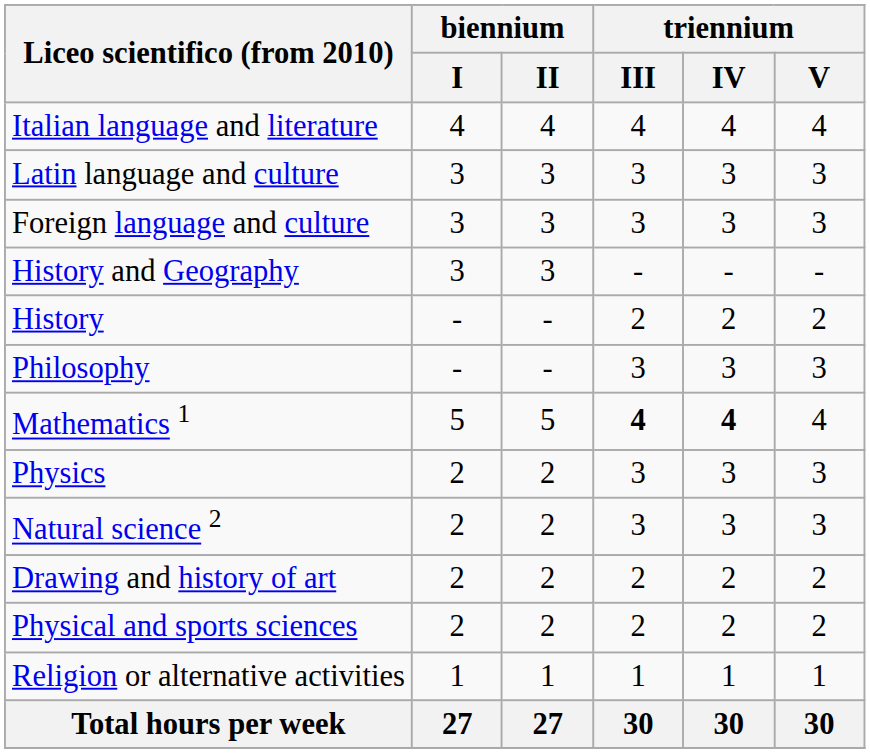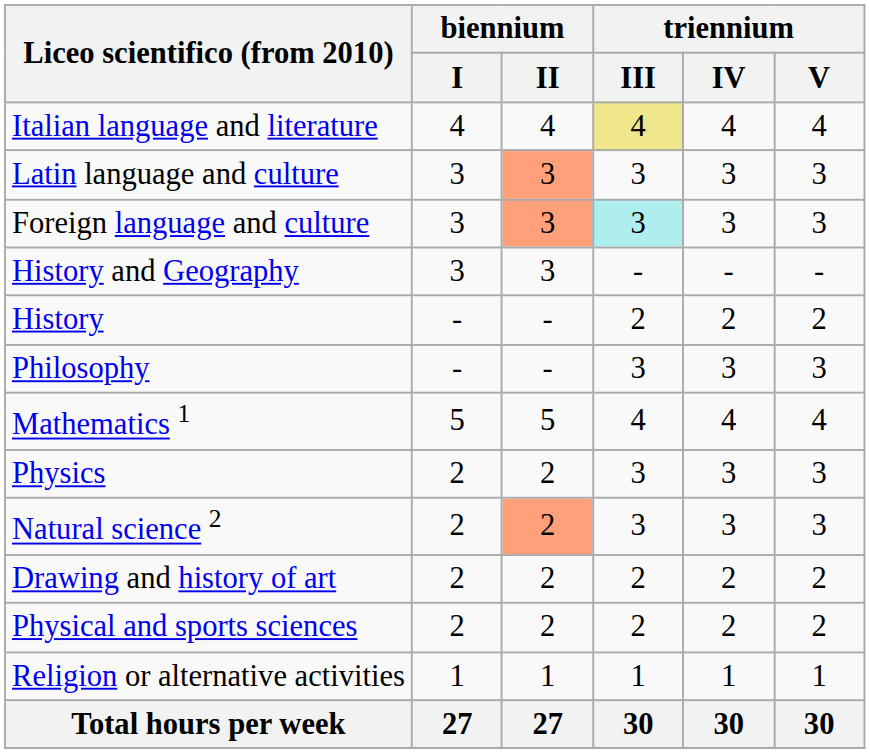Italian language and literature | triennium / III: no background -> khaki background
Latin language and culture | biennium / II: no background -> lightsalmon background
Foreign language and culture | biennium / II: no background -> lightsalmon background
Foreign language and culture | triennium / III: no background -> paleturquoise background
Mathematics 1 | triennium / III: bold -> normal
Mathematics 1 | triennium / IV: bold -> normal
Natural science 2 | biennium / II: no background -> lightsalmon background
